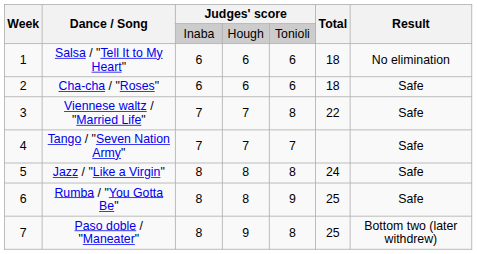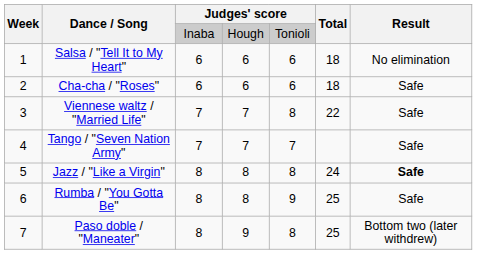Jazz / "Like a Virgin" | Result: normal -> bold
